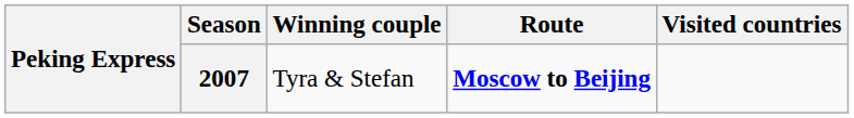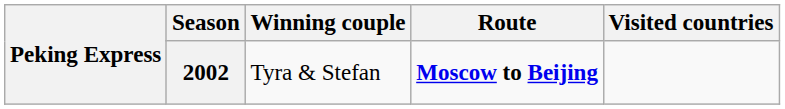row 2 | Season: 2007 -> 2002
